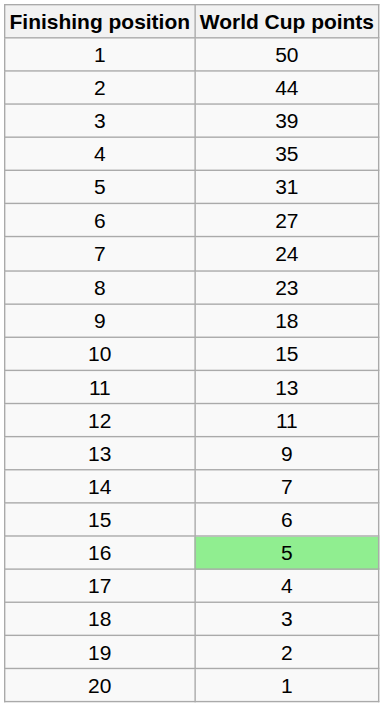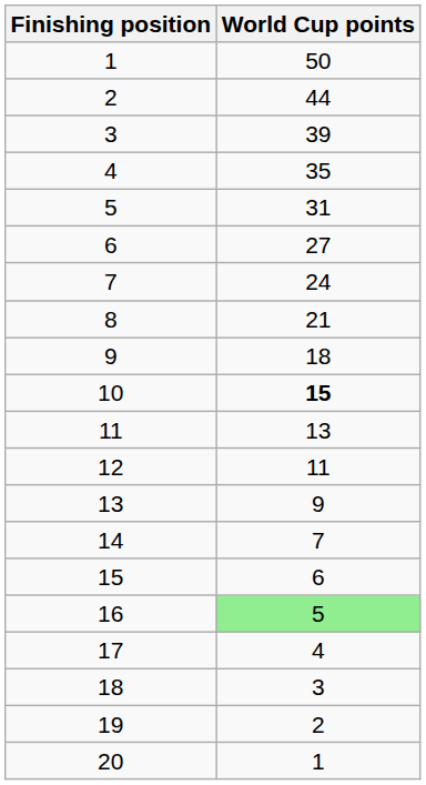8 | World Cup points: 23 -> 21
10 | World Cup points: normal -> bold
